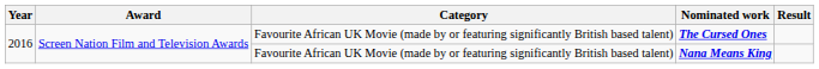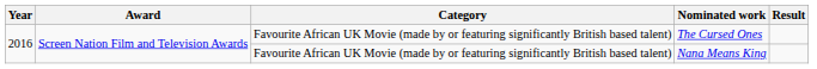The Cursed Ones | Nominated work: bold -> normal
Nana Means King | Nominated work: bold -> normal
